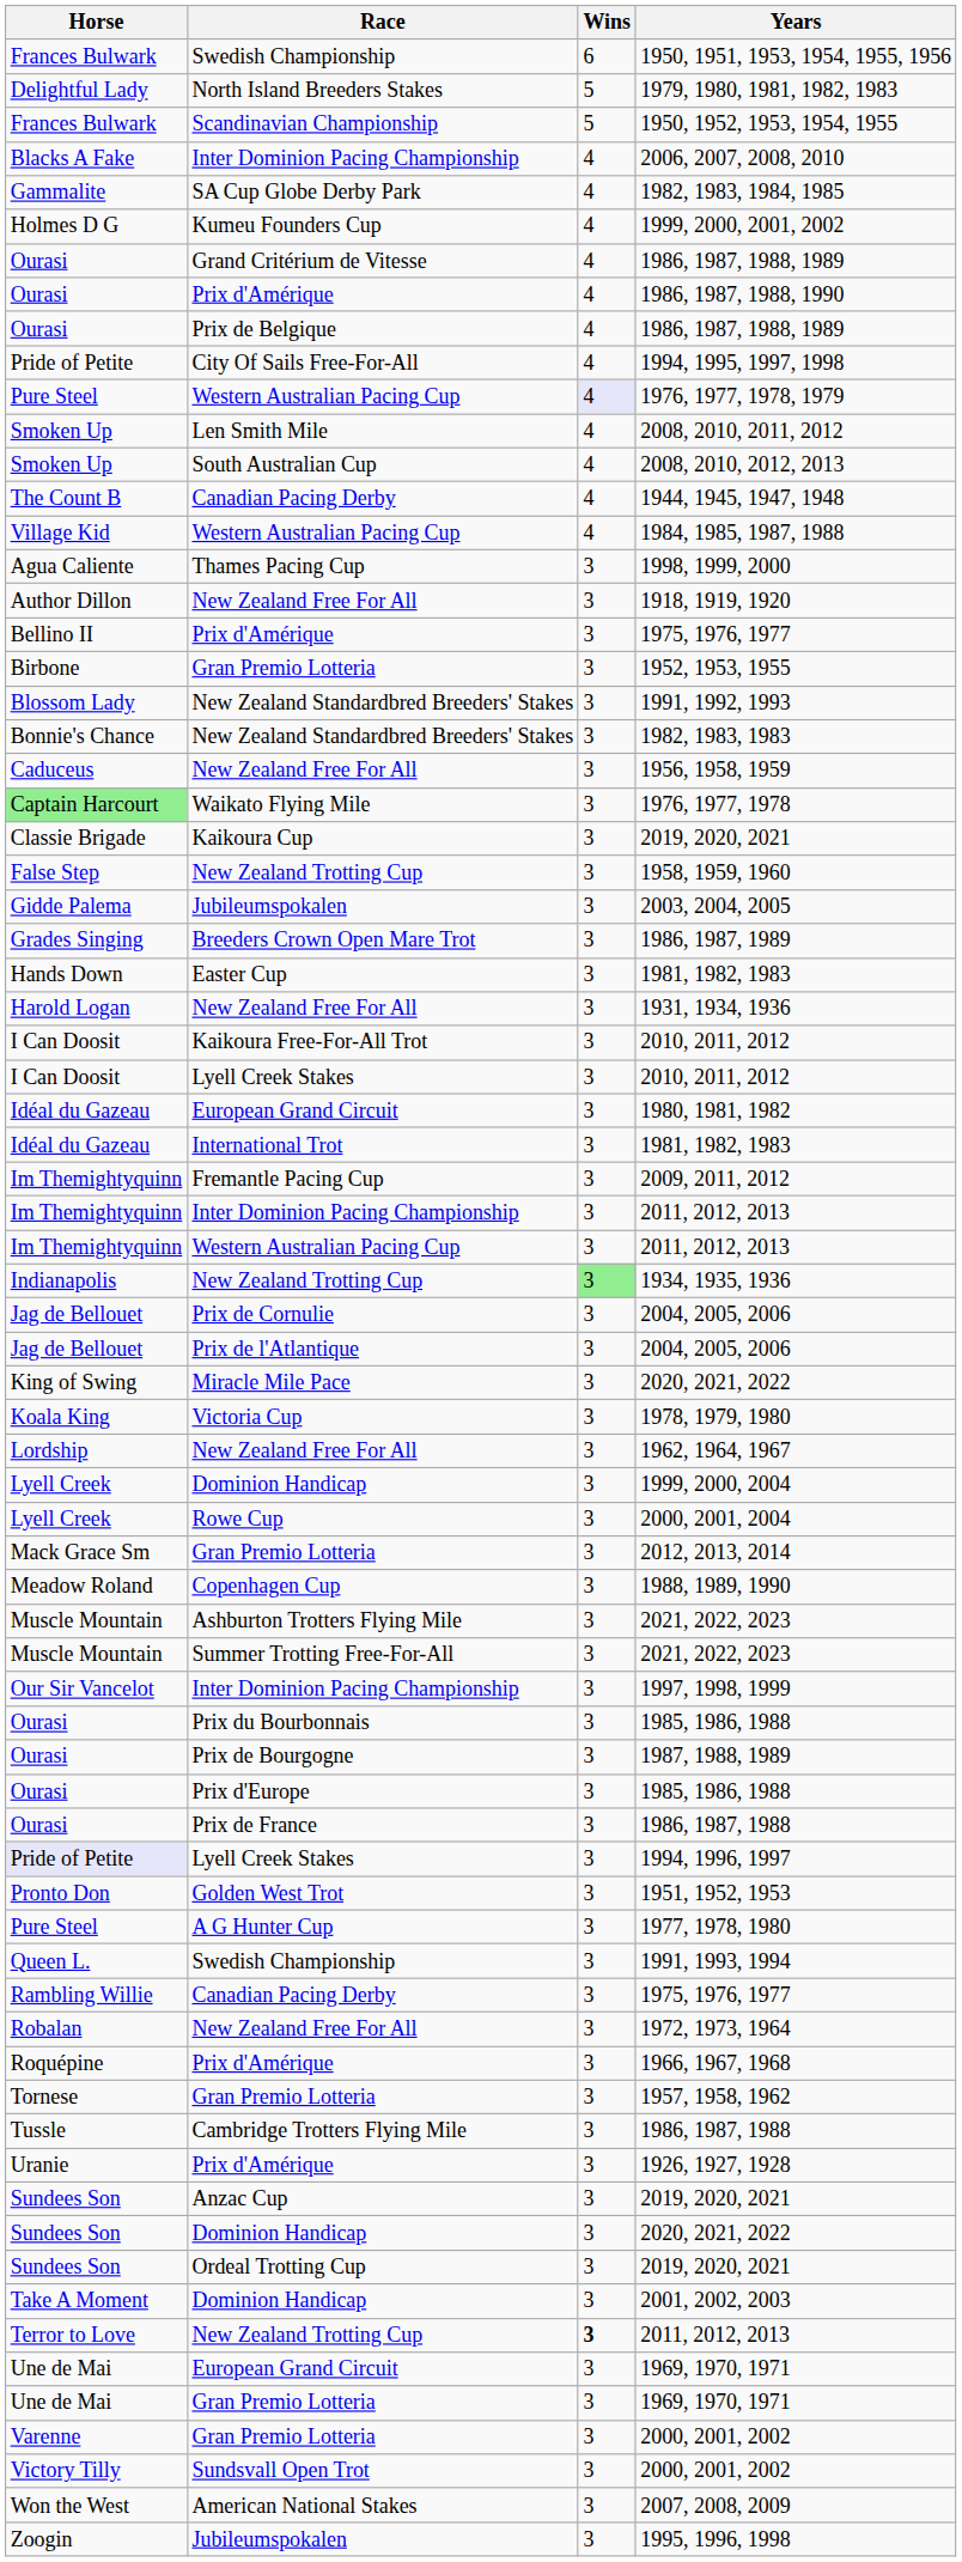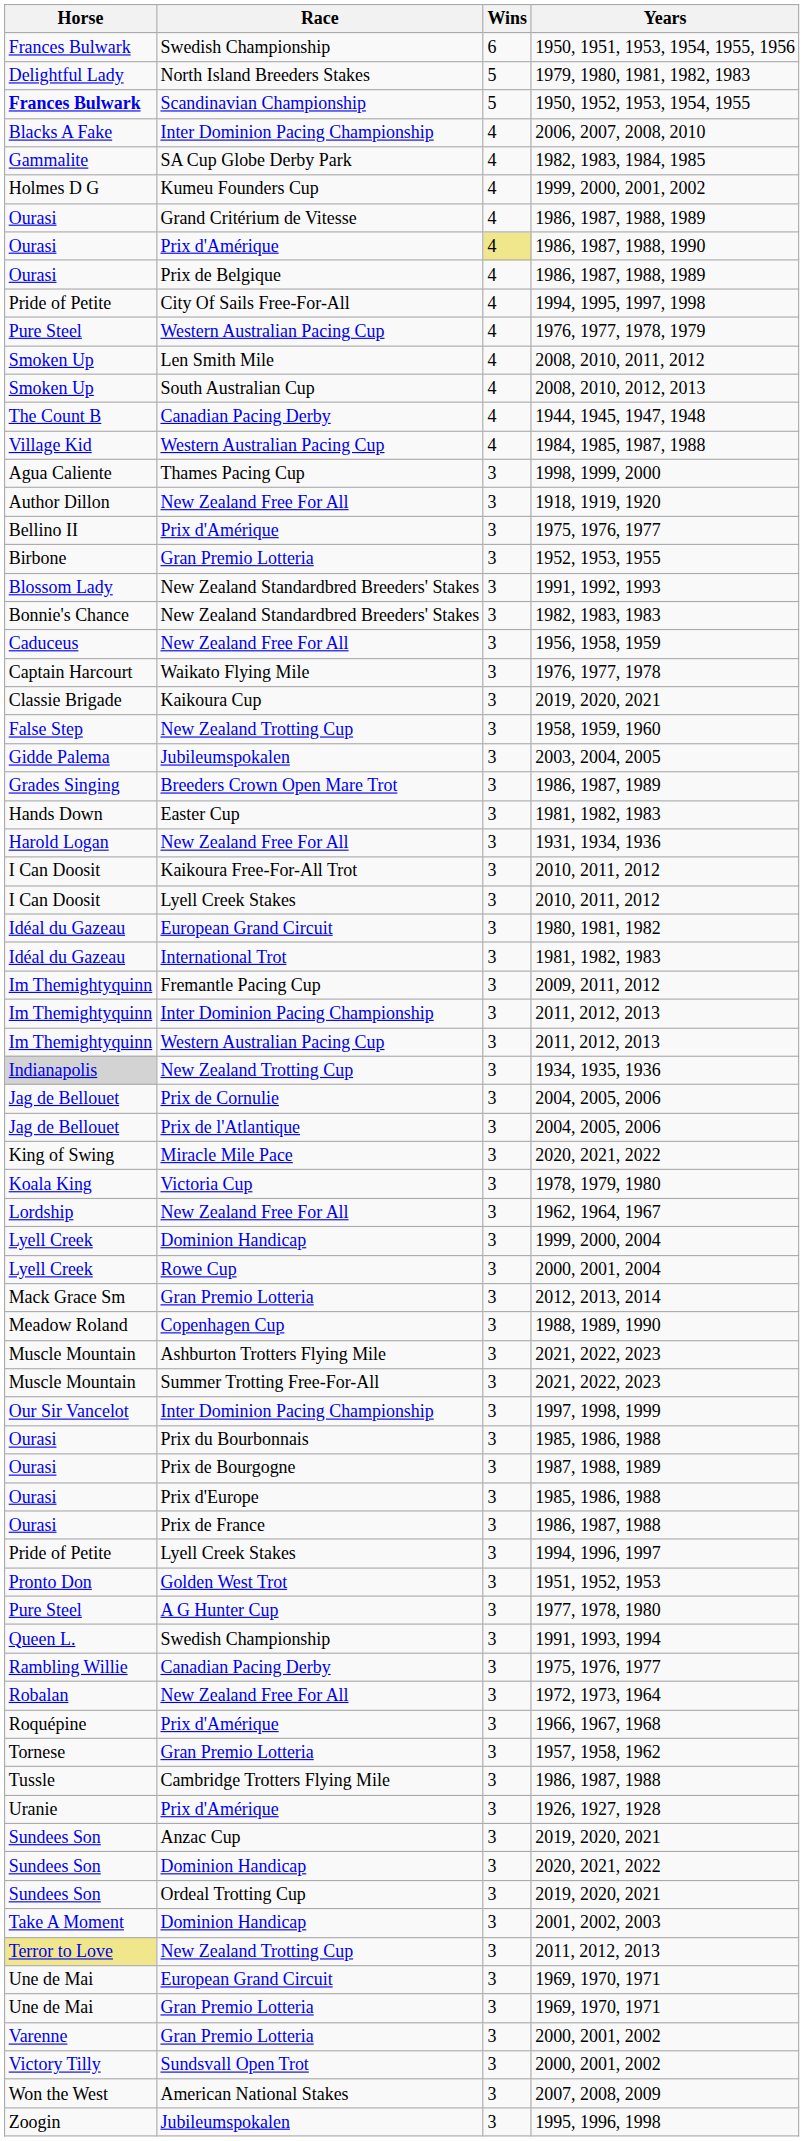1950, 1952, 1953, 1954, 1955 | Horse: normal -> bold
1986, 1987, 1988, 1990 | Wins: no background -> khaki background
1976, 1977, 1978, 1979 | Wins: lavender background -> no background
1976, 1977, 1978 | Horse: lightgreen background -> no background
1934, 1935, 1936 | Horse: no background -> lightgrey background
1934, 1935, 1936 | Wins: lightgreen background -> no background
1994, 1996, 1997 | Horse: lavender background -> no background
New Zealand Trotting Cup / 2011, 2012, 2013 | Horse: no background -> khaki background
New Zealand Trotting Cup / 2011, 2012, 2013 | Wins: bold -> normal
